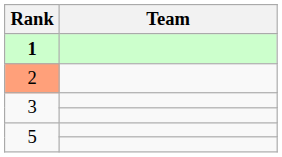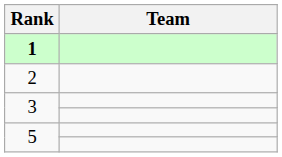row 3 | Rank: lightsalmon background -> no background
